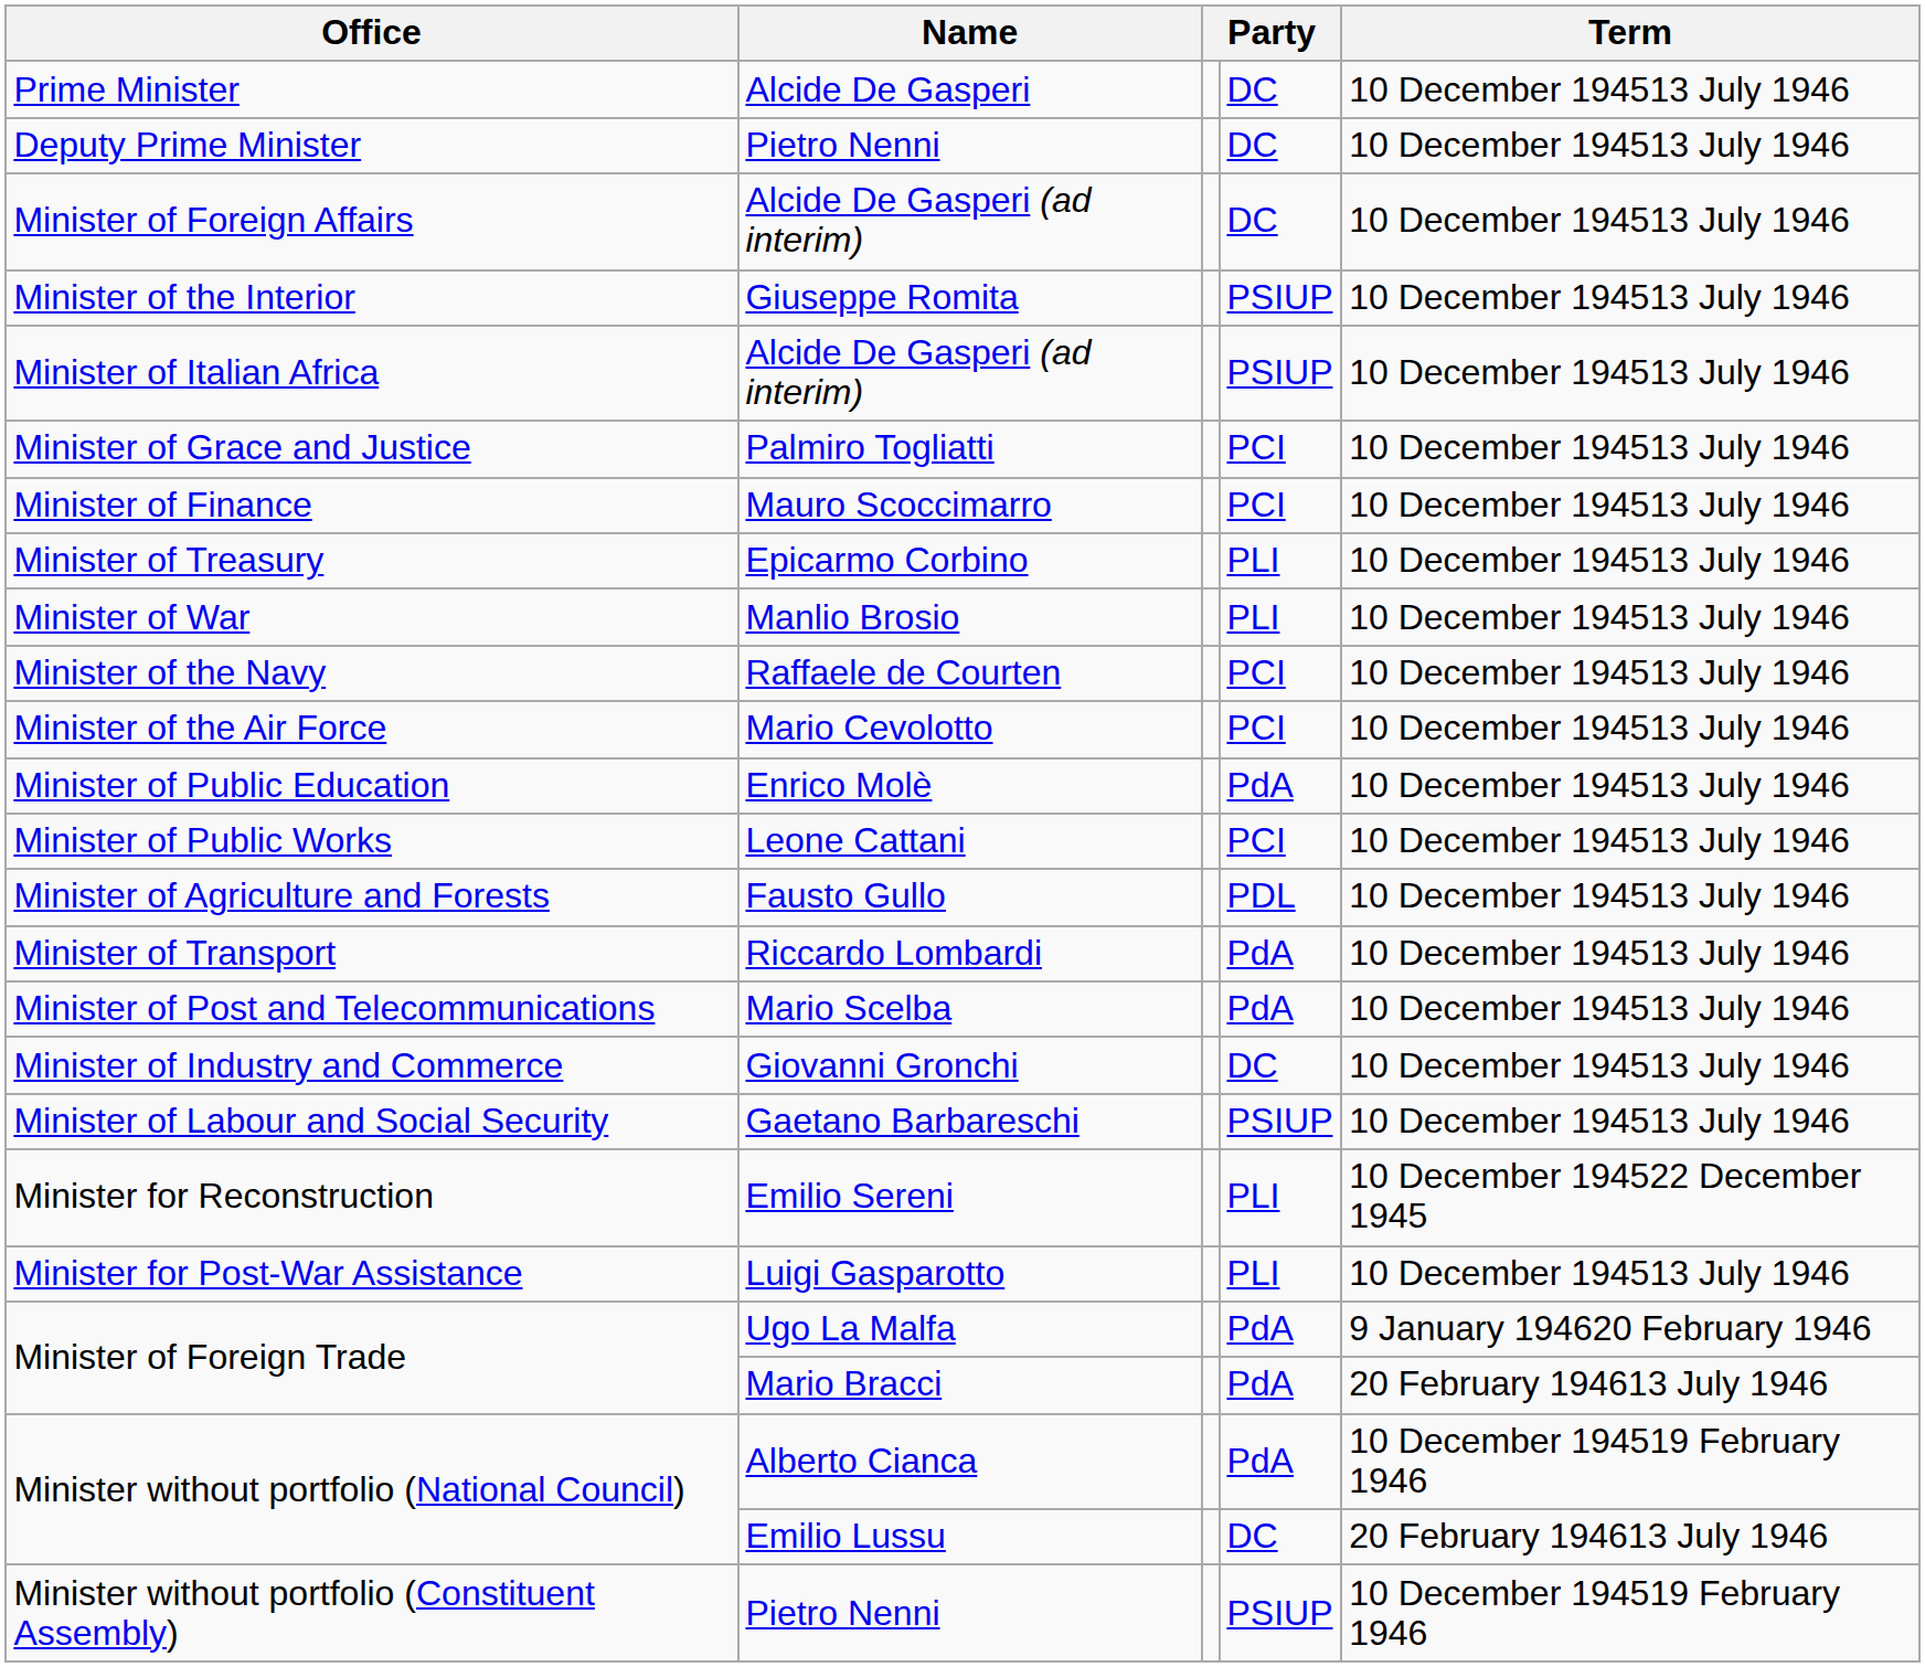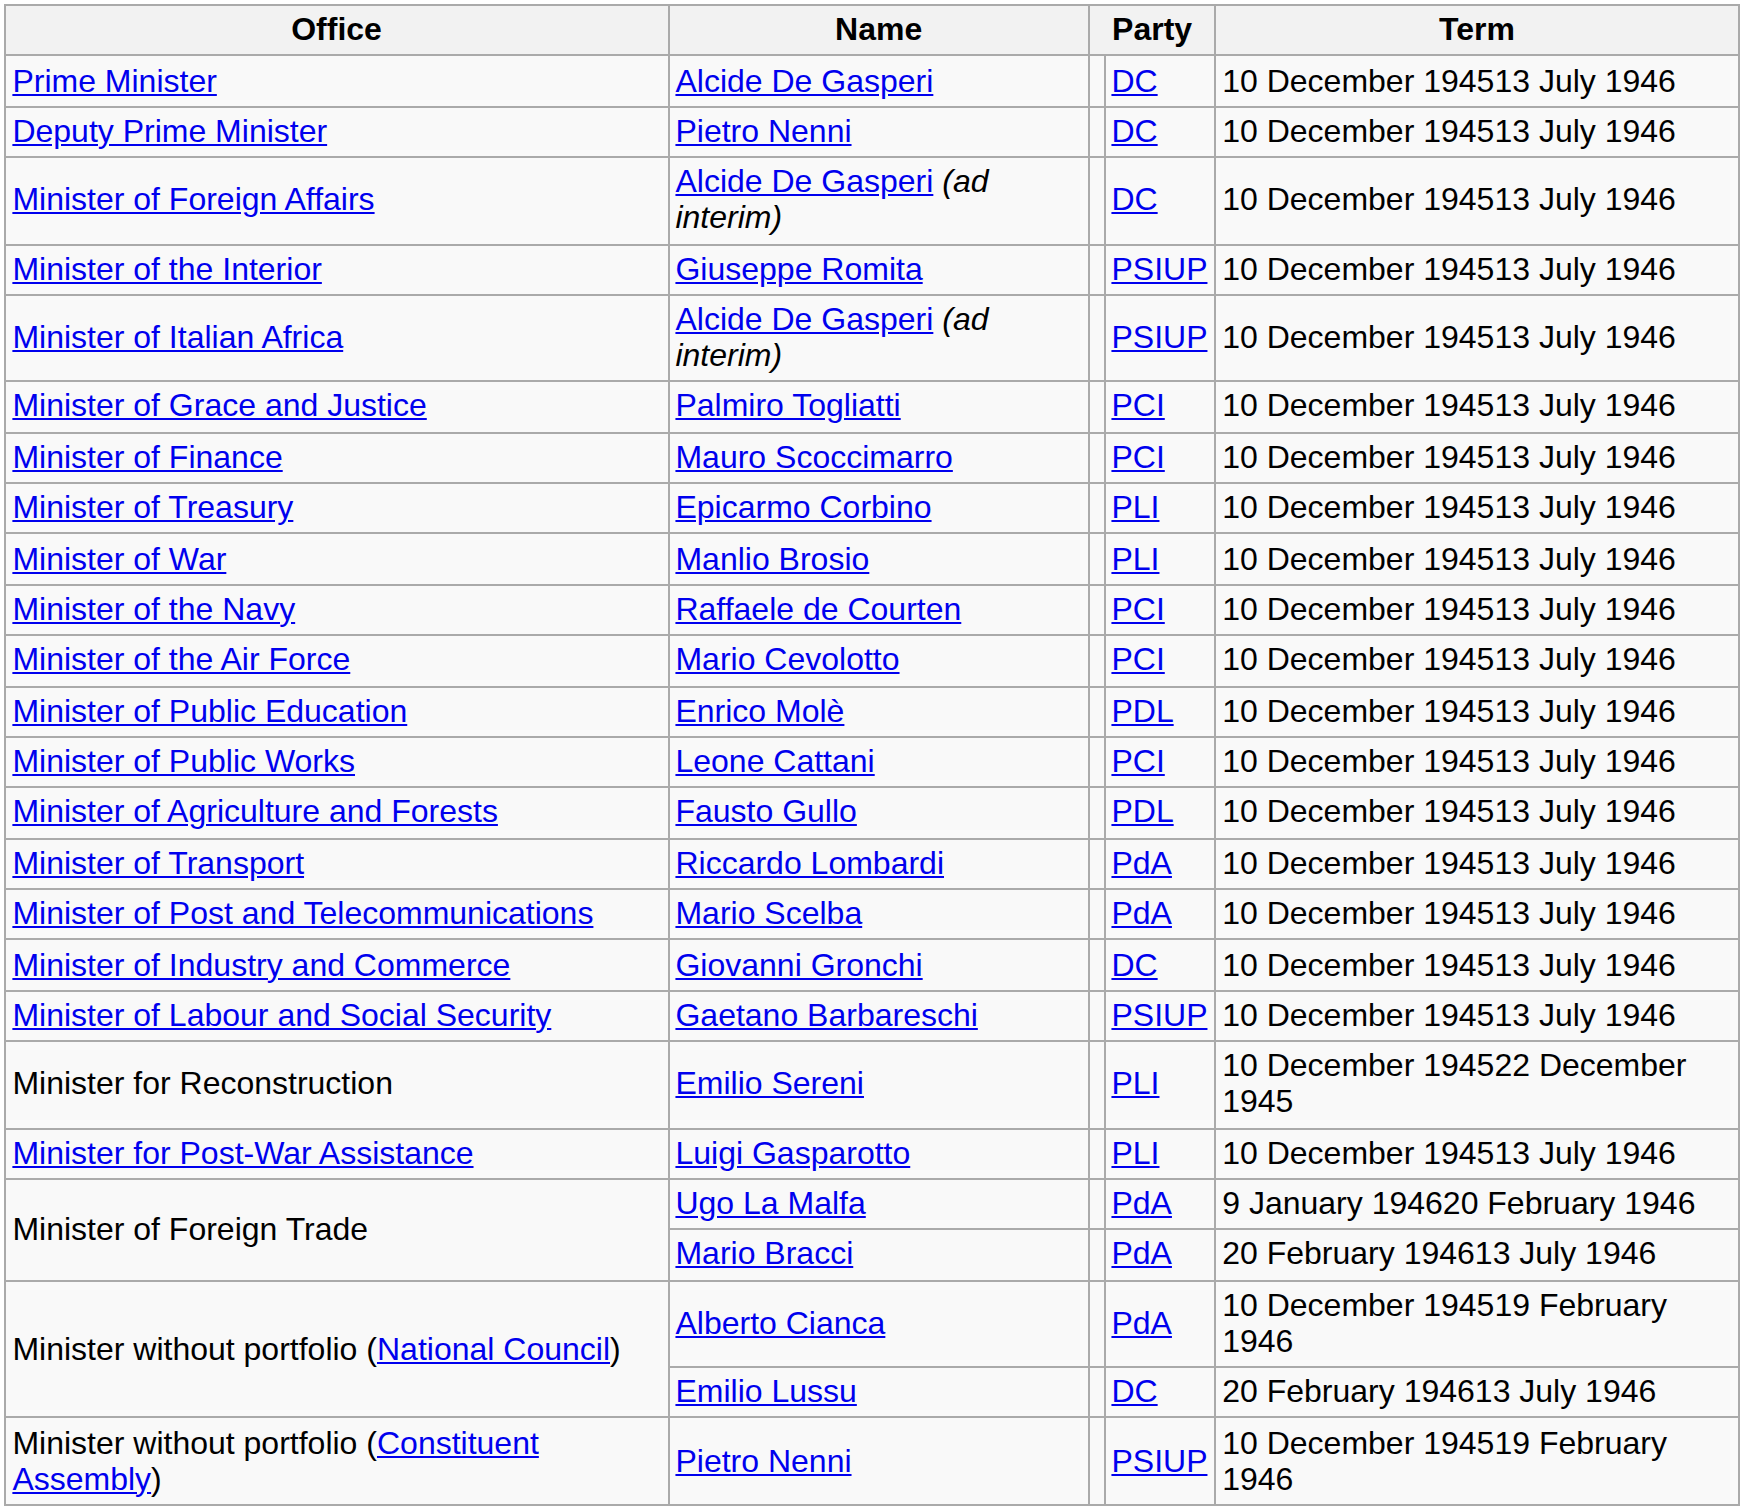Minister of Public Education | column 4: PdA -> PDL
